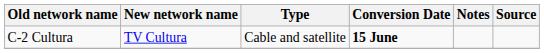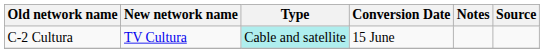C-2 Cultura | Type: no background -> paleturquoise background
C-2 Cultura | Conversion Date: bold -> normal
